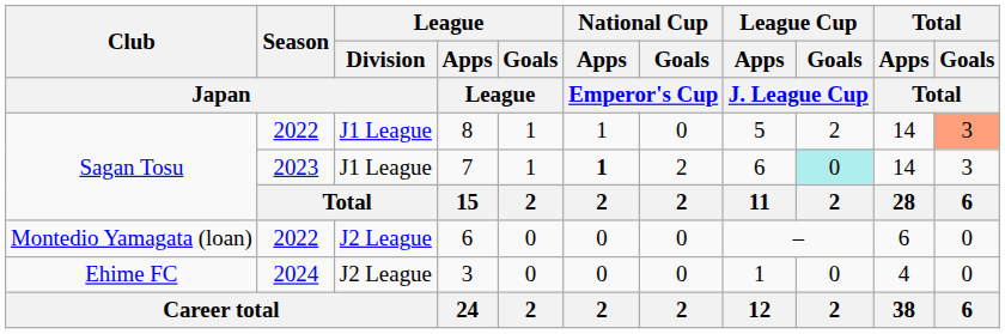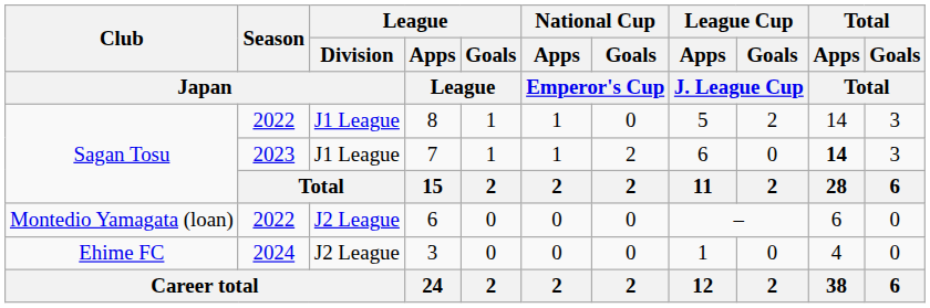8 | Total / Goals / Total: lightsalmon background -> no background
7 | National Cup / Apps / Emperor's Cup: bold -> normal
7 | League Cup / Goals / J. League Cup: paleturquoise background -> no background
7 | Total / Apps / Total: normal -> bold
